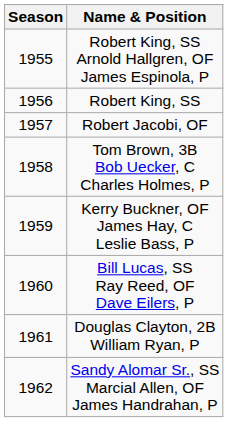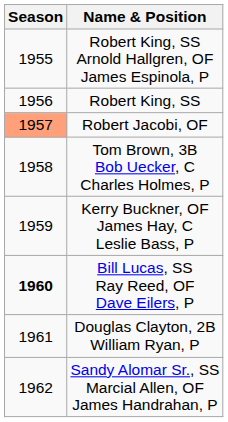Robert Jacobi, OF | Season: no background -> lightsalmon background
Bill Lucas, SS Ray Reed, OF Dave Eilers, P | Season: normal -> bold
